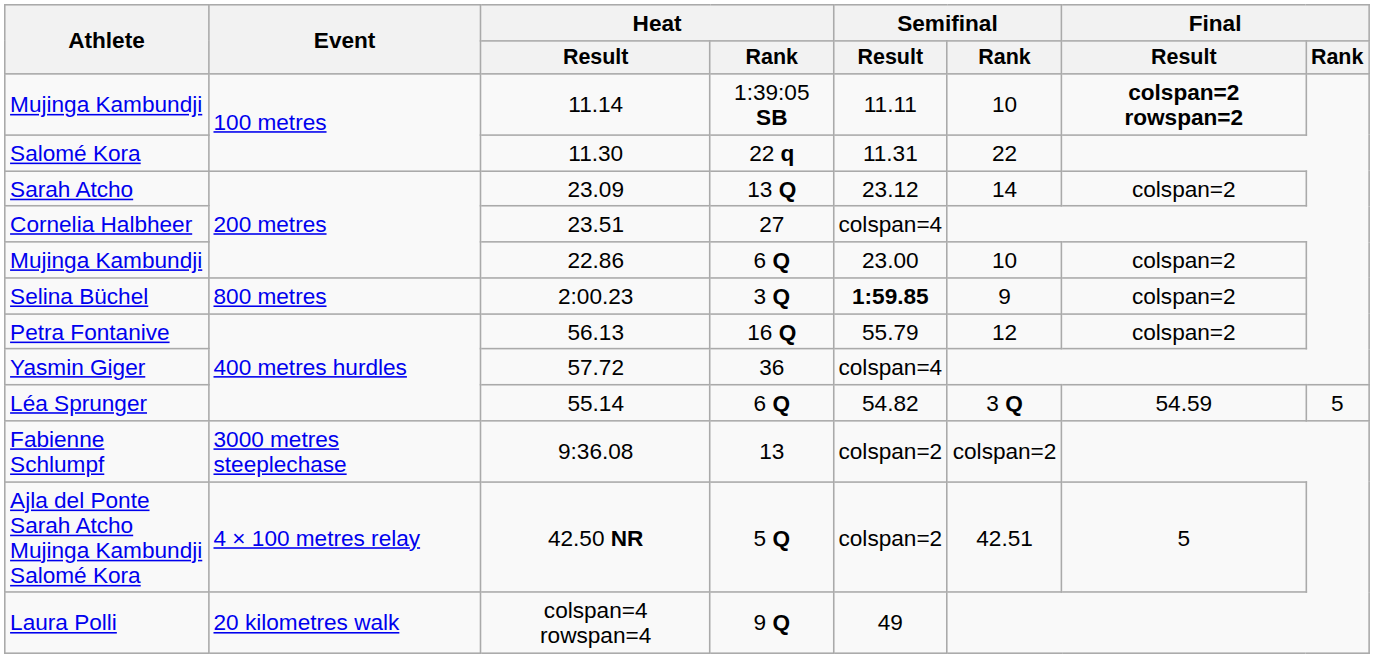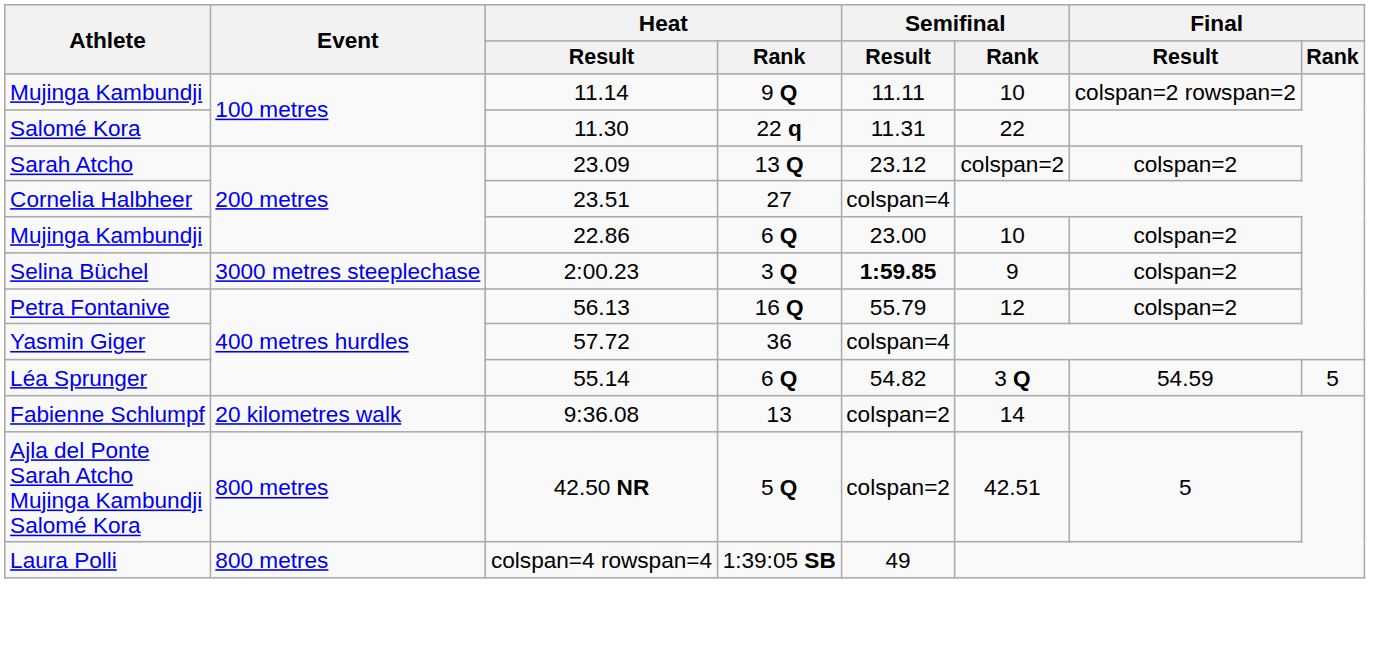Mujinga Kambundji / 11.14 | Heat / Rank: 1:39:05 SB -> 9 Q
Mujinga Kambundji / 11.14 | Final / Result: bold -> normal
Sarah Atcho | Semifinal / Rank: 14 -> colspan=2
Selina Büchel | Event: 800 metres -> 3000 metres steeplechase
Fabienne Schlumpf | Event: 3000 metres steeplechase -> 20 kilometres walk
Fabienne Schlumpf | Semifinal / Rank: colspan=2 -> 14
Ajla del Ponte Sarah Atcho Mujinga Kambundji Salomé Kora | Event: 4 × 100 metres relay -> 800 metres
Laura Polli | Event: 20 kilometres walk -> 800 metres
Laura Polli | Heat / Rank: 9 Q -> 1:39:05 SB
